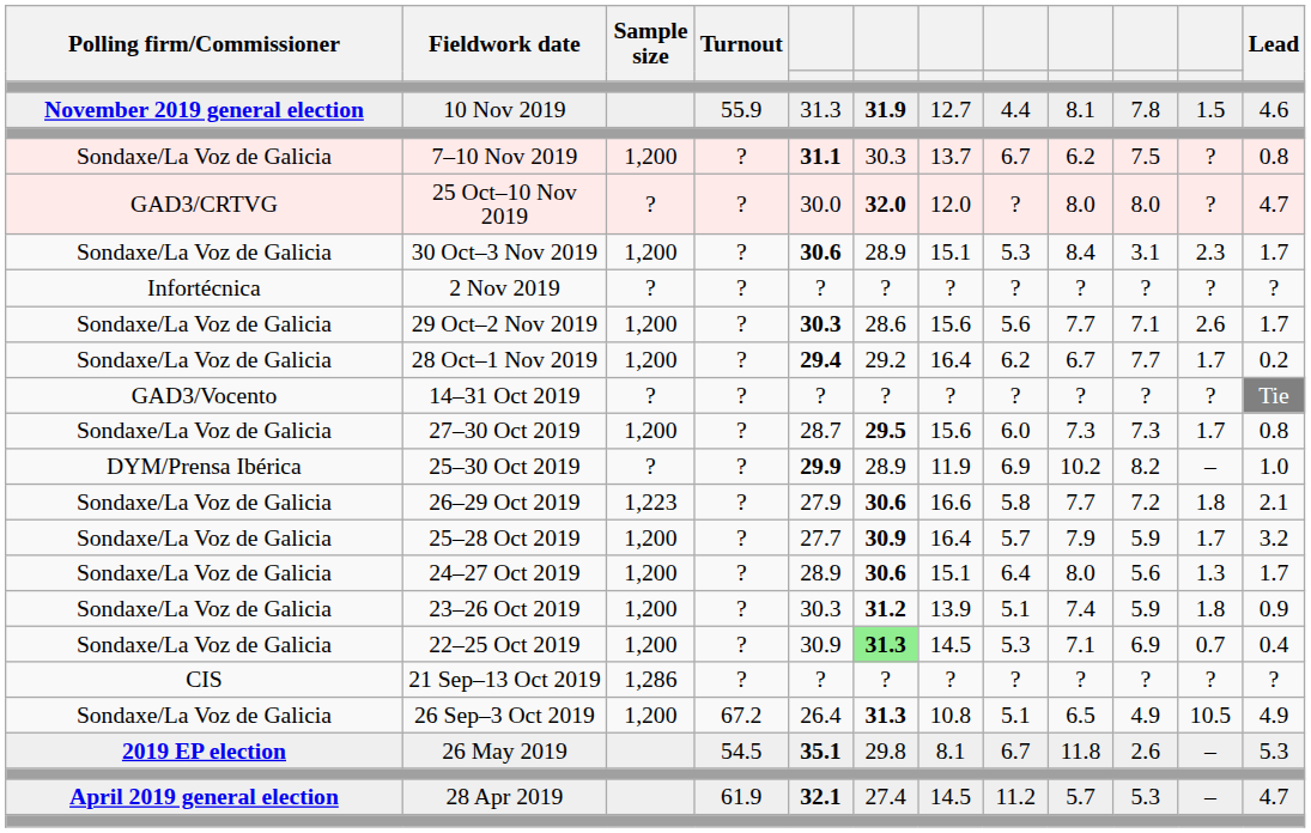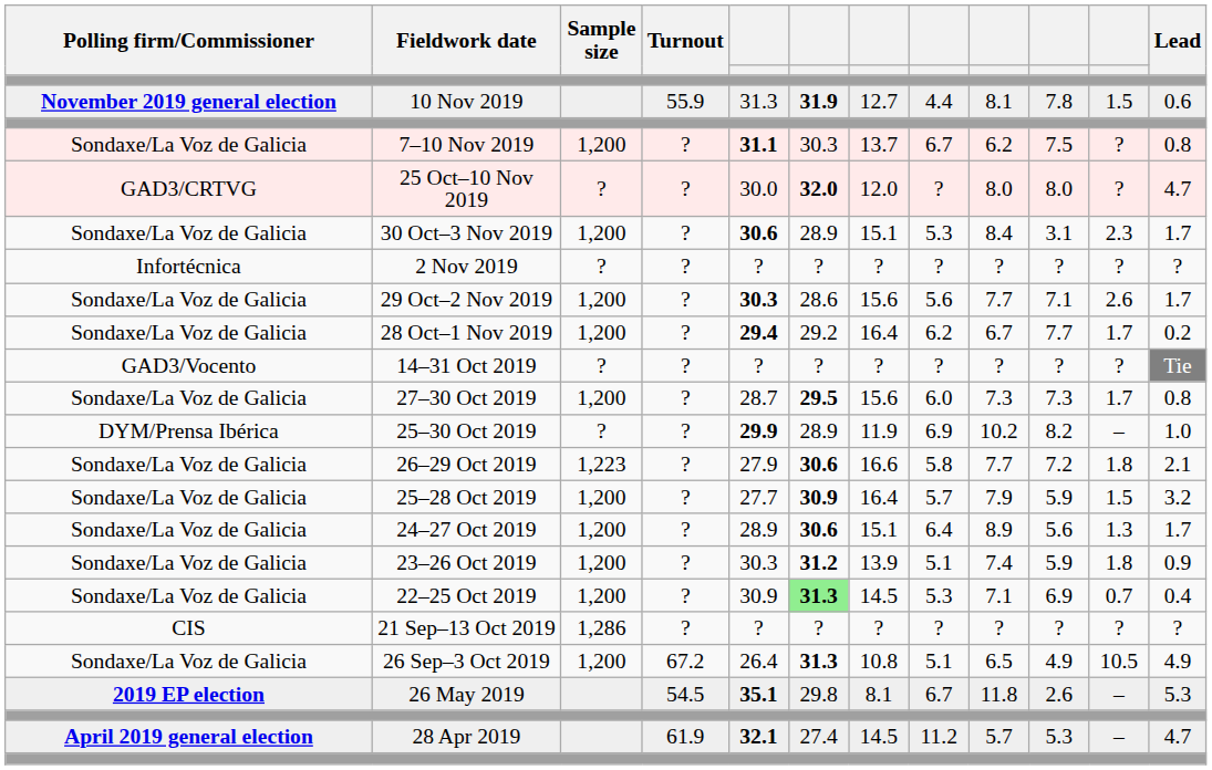10 Nov 2019 | Lead: 4.6 -> 0.6
25–28 Oct 2019 | column 11: 1.7 -> 1.5
24–27 Oct 2019 | column 9: 8.0 -> 8.9
